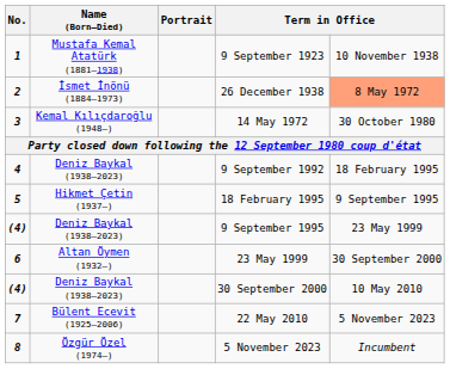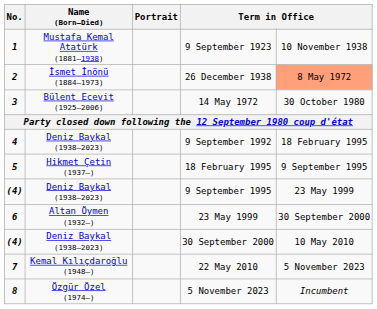14 May 1972 | Name (Born–Died): Kemal Kılıçdaroğlu (1948–) -> Bülent Ecevit (1925–2006)
22 May 2010 | Name (Born–Died): Bülent Ecevit (1925–2006) -> Kemal Kılıçdaroğlu (1948–)
